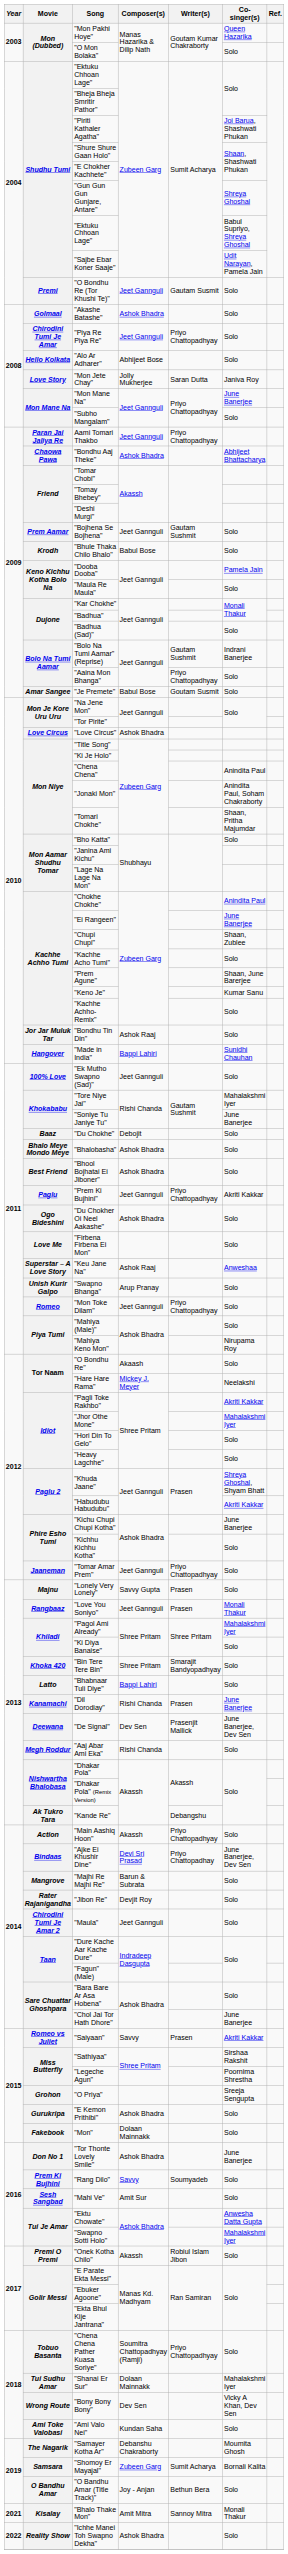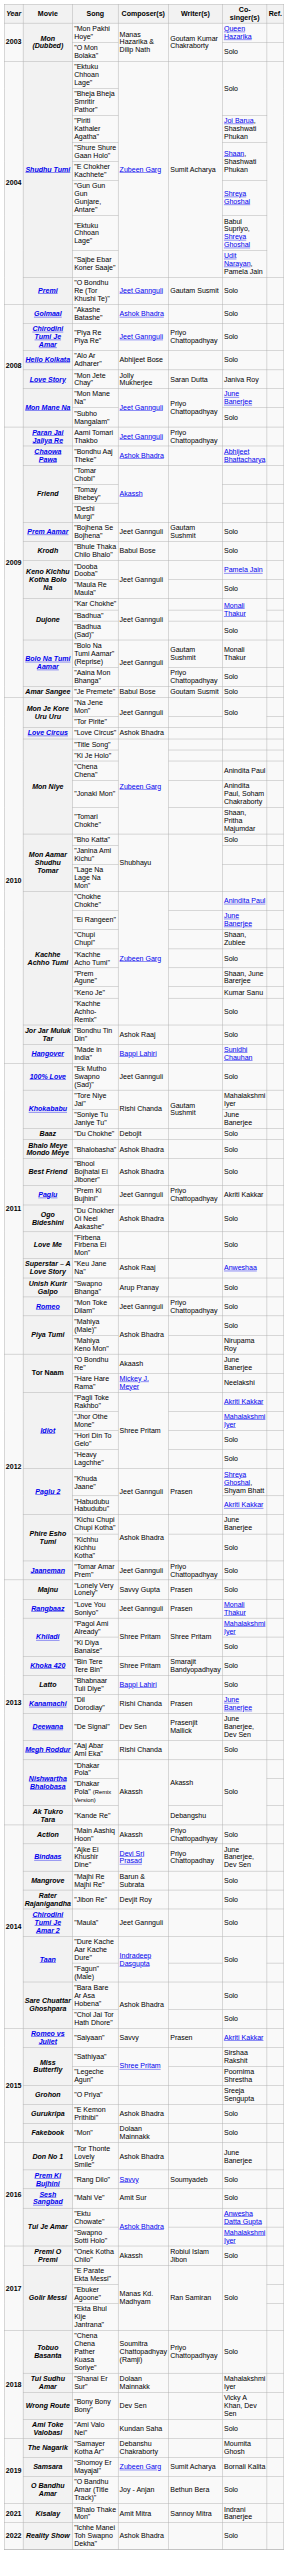"Bolo Na Tumi Aamar" (Reprise) | Co- singer(s): Indrani Banerjee -> Monali Thakur
"O Bondhu Re" | Co- singer(s): Solo -> June Banerjee
"Chol Jai Tor Hath Dhore" | Co- singer(s): June Banerjee -> Solo
"Bhalo Thake Mon" | Co- singer(s): Monali Thakur -> Indrani Banerjee
